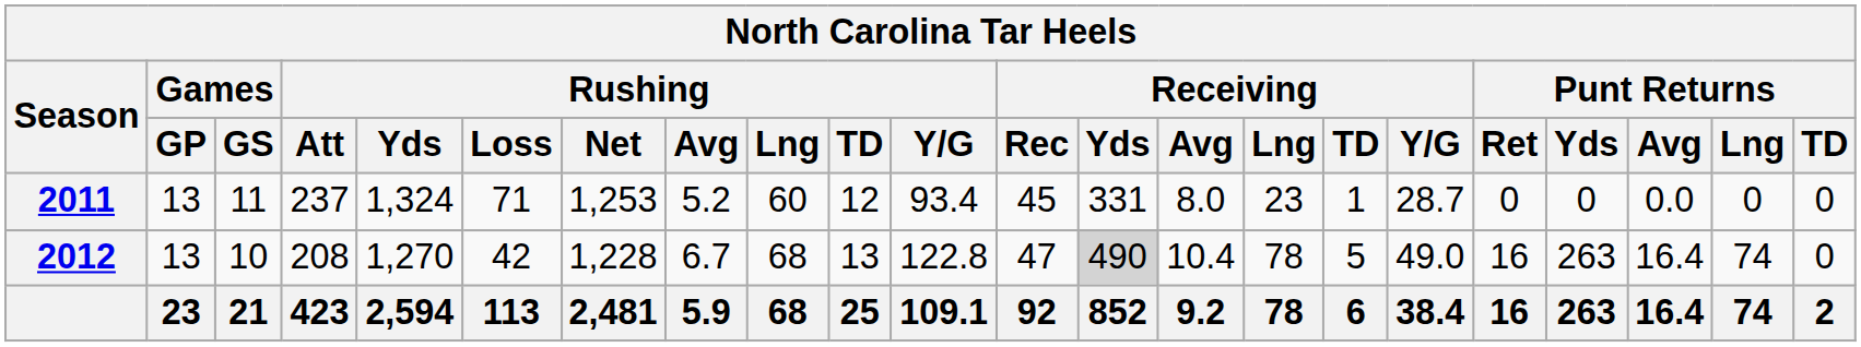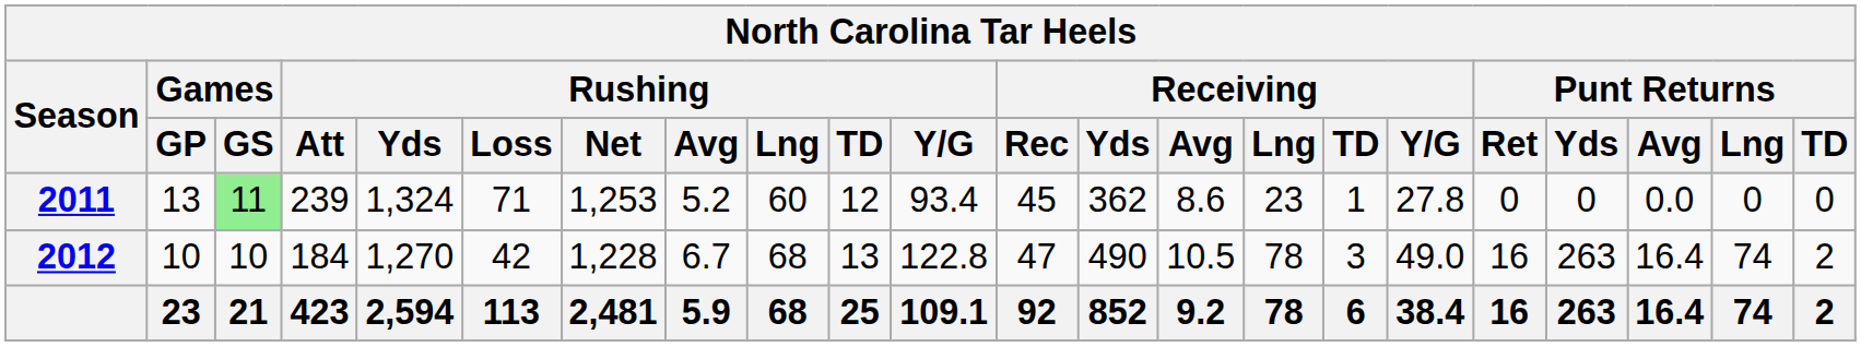2011 | Games / GS: no background -> lightgreen background
2011 | Rushing / Att: 237 -> 239
2011 | Receiving / Yds: 331 -> 362
2011 | Receiving / Avg: 8.0 -> 8.6
2011 | Receiving / Y/G: 28.7 -> 27.8
2012 | Games / GP: 13 -> 10
2012 | Rushing / Att: 208 -> 184
2012 | Receiving / Yds: lightgrey background -> no background
2012 | Receiving / Avg: 10.4 -> 10.5
2012 | Receiving / TD: 5 -> 3
2012 | Punt Returns / TD: 0 -> 2
